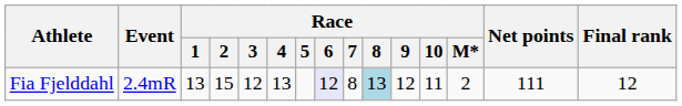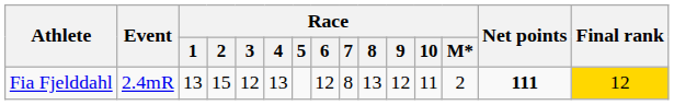Fia Fjelddahl | Race / 6: lavender background -> no background
Fia Fjelddahl | Race / 8: lightblue background -> no background
Fia Fjelddahl | Net points: normal -> bold
Fia Fjelddahl | Final rank: no background -> gold background
